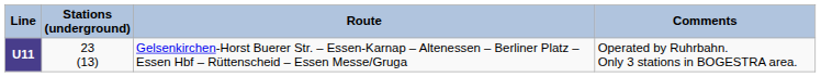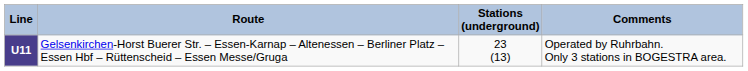columns swapped: Route <-> Stations (underground)
